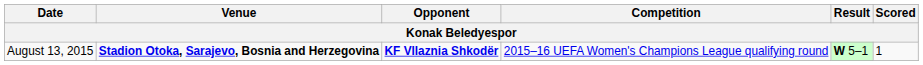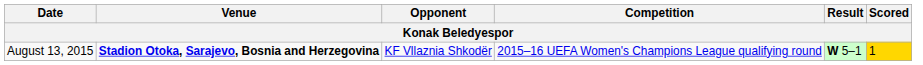August 13, 2015 | Opponent: bold -> normal
August 13, 2015 | Scored: no background -> gold background
